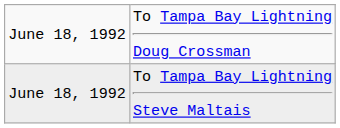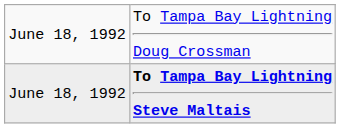row 2 | column 2: normal -> bold
